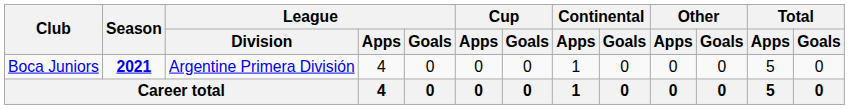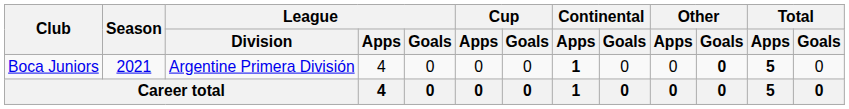Boca Juniors | Season: bold -> normal
Boca Juniors | Continental / Apps: normal -> bold
Boca Juniors | Other / Goals: normal -> bold
Boca Juniors | Total / Apps: normal -> bold
